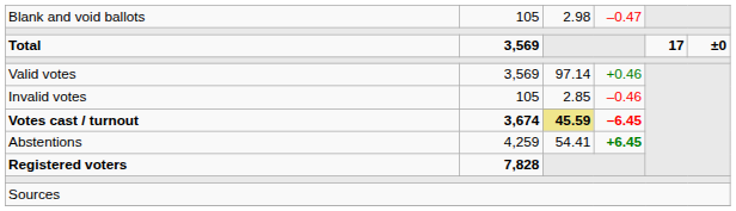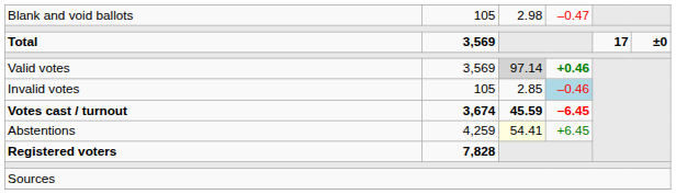Valid votes | column 3: no background -> lightgrey background
Valid votes | column 4: normal -> bold
Invalid votes | column 4: no background -> lightblue background
Votes cast / turnout | column 3: khaki background -> no background
Abstentions | column 3: no background -> lightyellow background
Abstentions | column 4: bold -> normal
